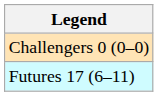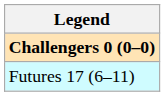row 2 | column 1: normal -> bold
